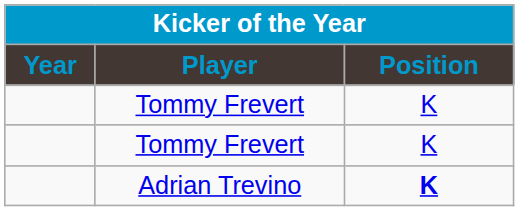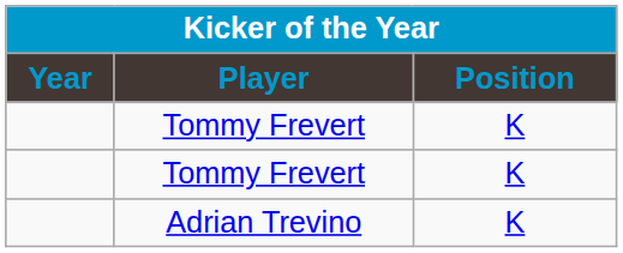Adrian Trevino | Position: bold -> normal
